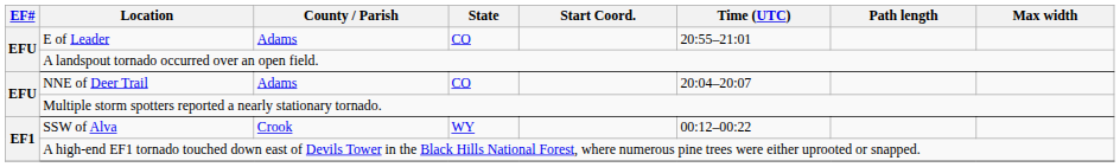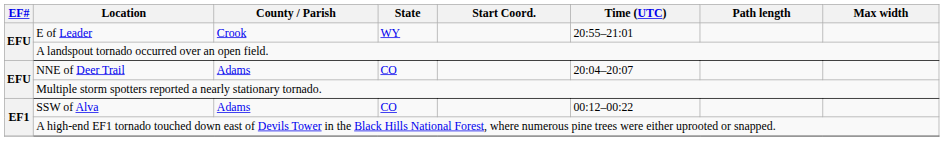E of Leader | County / Parish: Adams -> Crook
E of Leader | State: CO -> WY
SSW of Alva | County / Parish: Crook -> Adams
SSW of Alva | State: WY -> CO
